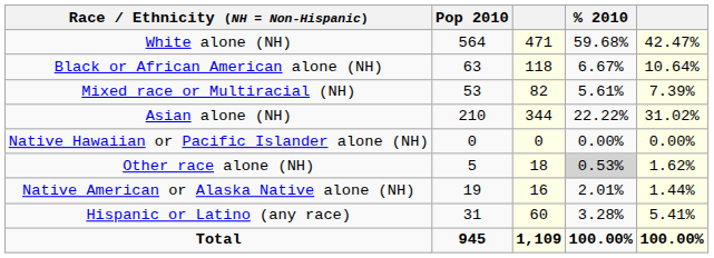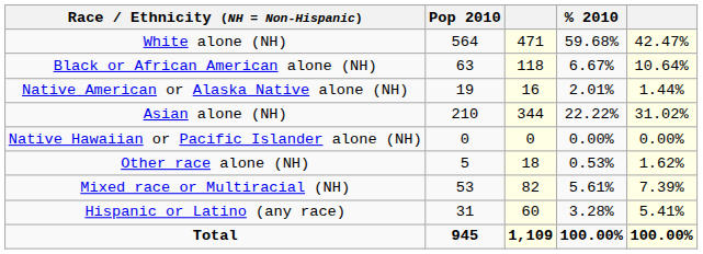rows swapped: Native American or Alaska Native alone (NH) <-> Mixed race or Multiracial (NH)
Other race alone (NH) | % 2010: lightgrey background -> no background
